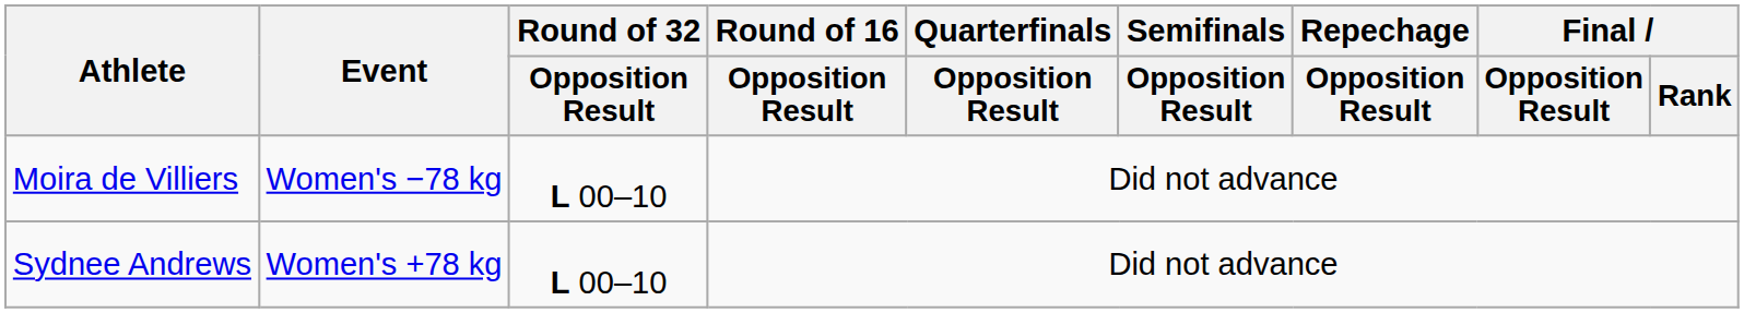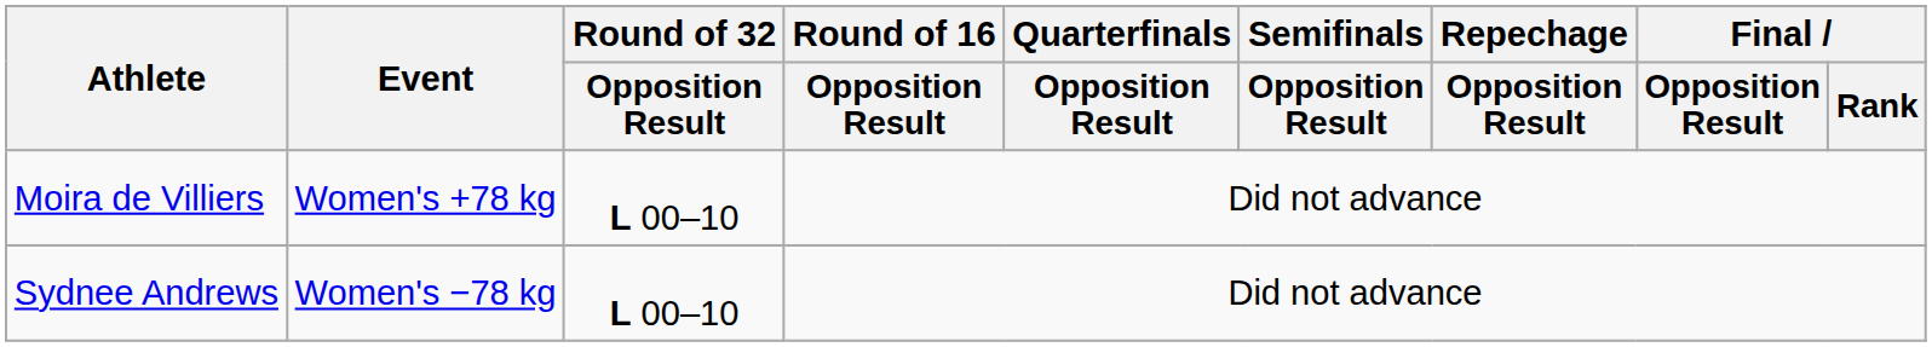Moira de Villiers | Event: Women's −78 kg -> Women's +78 kg
Sydnee Andrews | Event: Women's +78 kg -> Women's −78 kg
